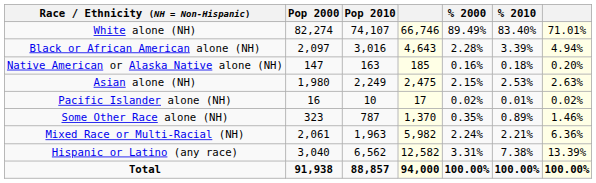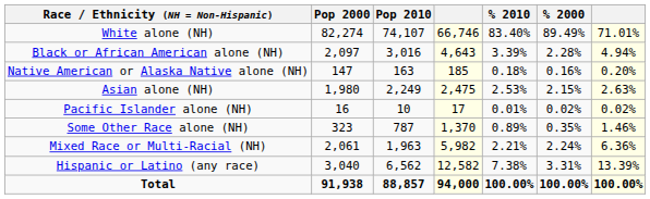columns swapped: % 2000 <-> % 2010
